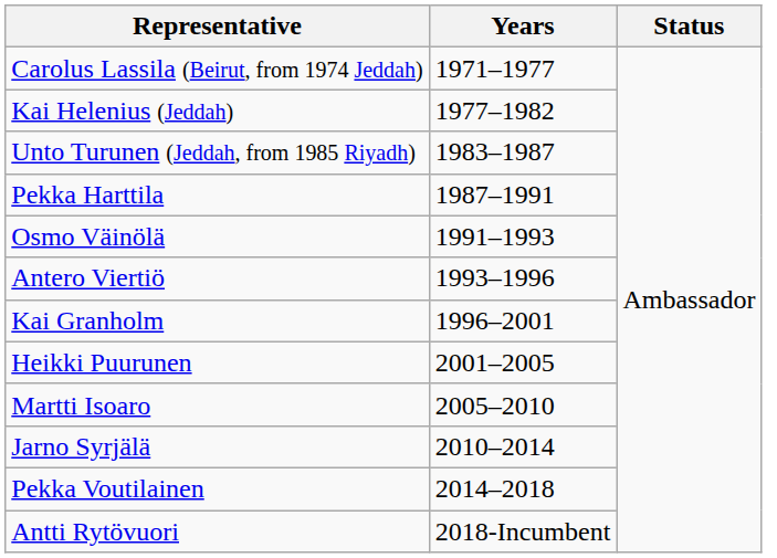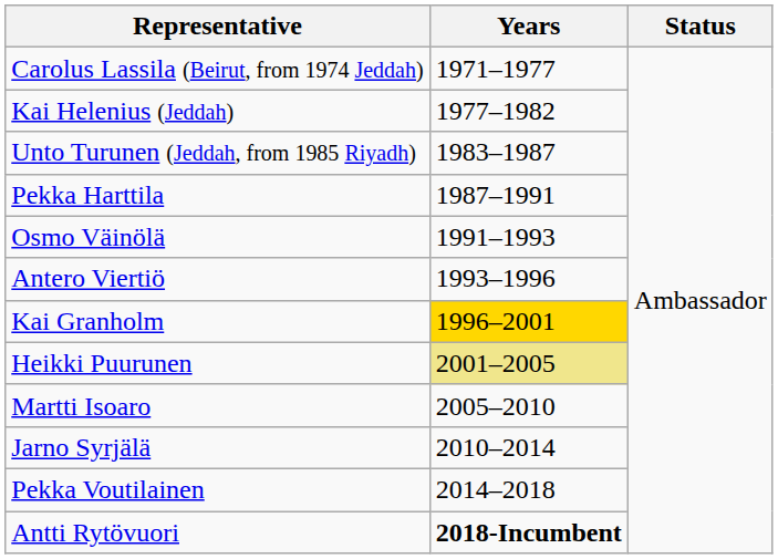Kai Granholm | Years: no background -> gold background
Heikki Puurunen | Years: no background -> khaki background
Antti Rytövuori | Years: normal -> bold
